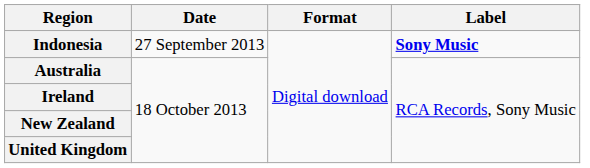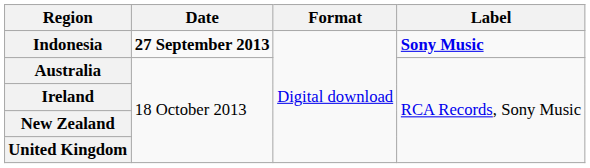Indonesia | Date: normal -> bold
